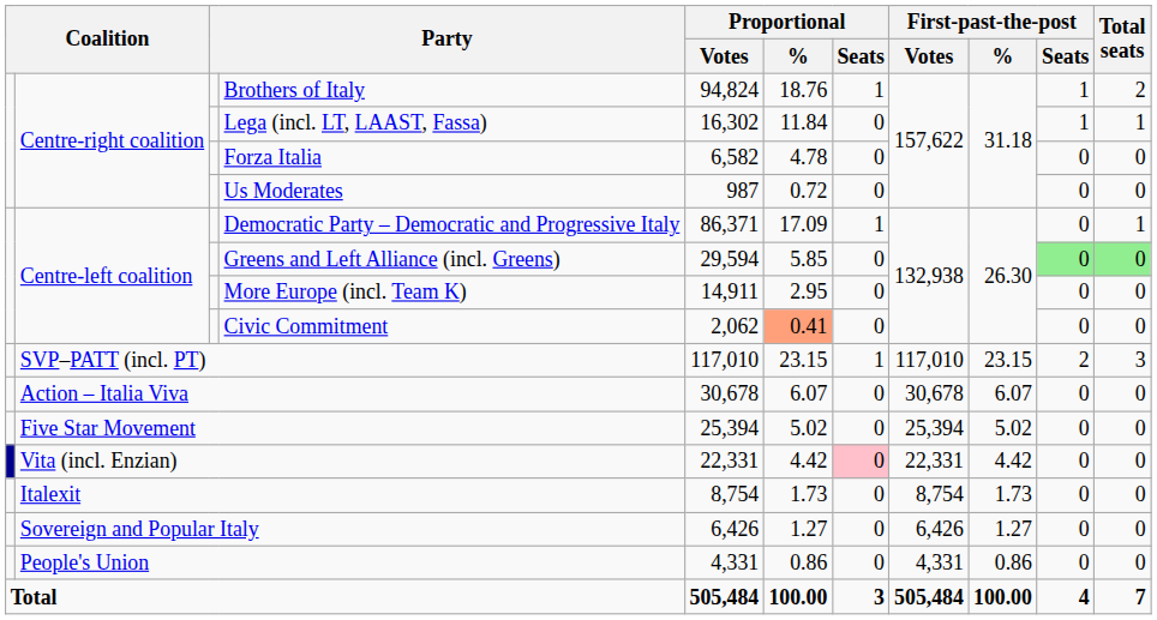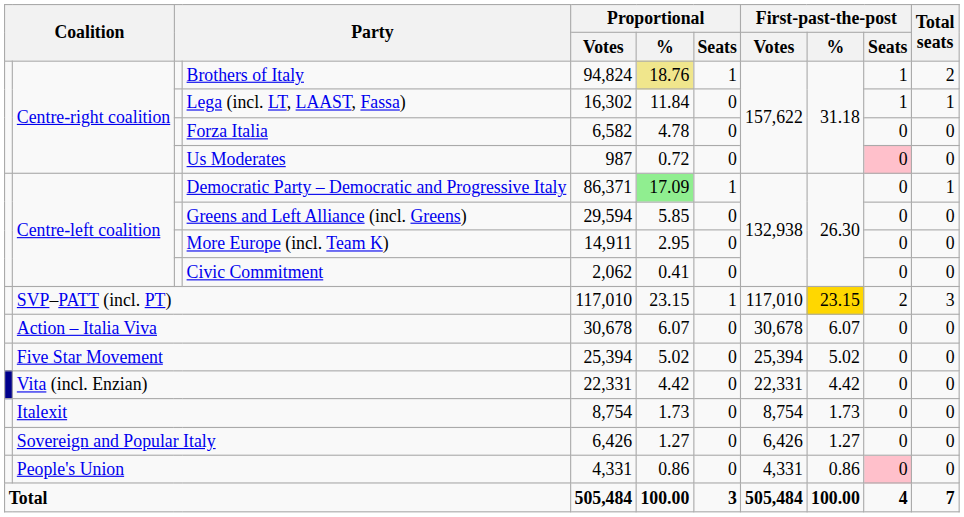Brothers of Italy | Proportional / %: no background -> khaki background
Us Moderates | First-past-the-post / Seats: no background -> pink background
Democratic Party – Democratic and Progressive Italy | Proportional / %: no background -> lightgreen background
Greens and Left Alliance (incl. Greens) | First-past-the-post / Seats: lightgreen background -> no background
Greens and Left Alliance (incl. Greens) | Total seats: lightgreen background -> no background
Civic Commitment | Proportional / %: lightsalmon background -> no background
SVP–PATT (incl. PT) | First-past-the-post / %: no background -> gold background
Vita (incl. Enzian) | Proportional / Seats: pink background -> no background
People's Union | First-past-the-post / Seats: no background -> pink background
